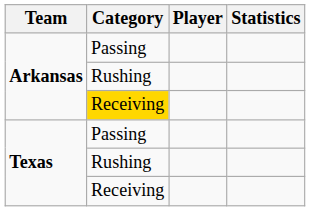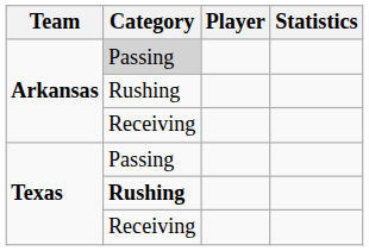Arkansas / Passing | Category: no background -> lightgrey background
Arkansas / Receiving | Category: gold background -> no background
Texas / Rushing | Category: normal -> bold
